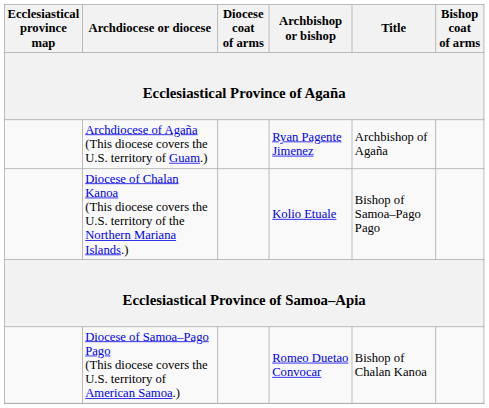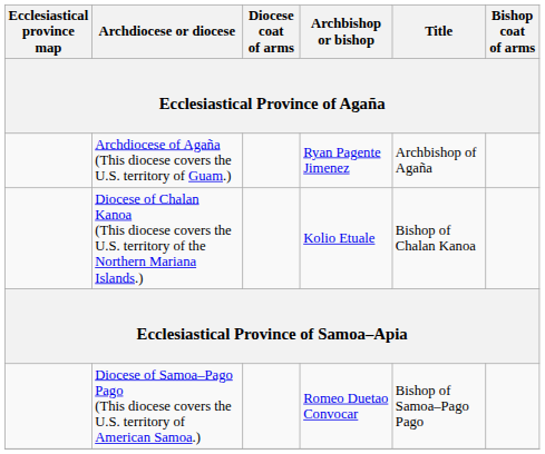row 4 | Title: Bishop of Samoa–Pago Pago -> Bishop of Chalan Kanoa
row 6 | Title: Bishop of Chalan Kanoa -> Bishop of Samoa–Pago Pago
